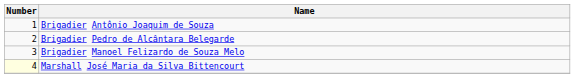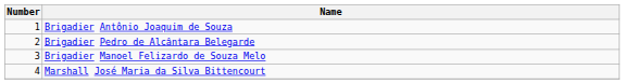Marshall José Maria da Silva Bittencourt | Number: lightyellow background -> no background
